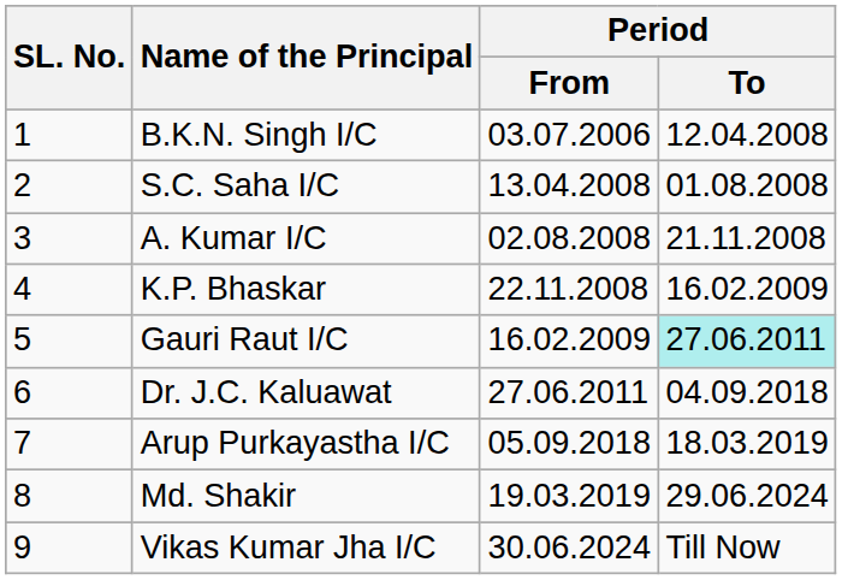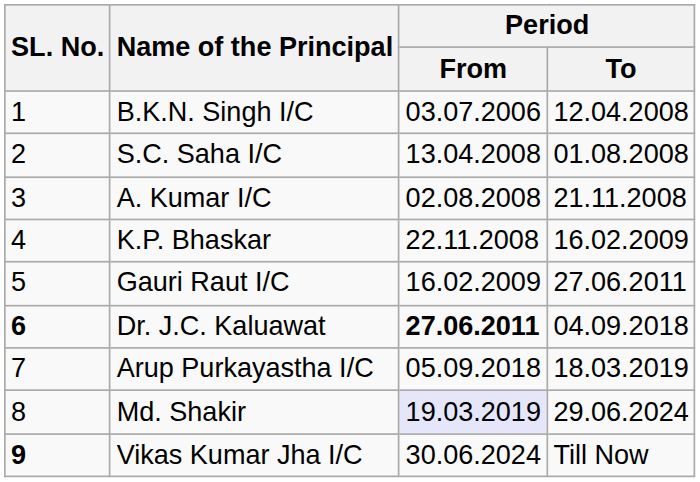Gauri Raut I/C | Period / To: paleturquoise background -> no background
Dr. J.C. Kaluawat | SL. No.: normal -> bold
Dr. J.C. Kaluawat | Period / From: normal -> bold
Md. Shakir | Period / From: no background -> lavender background
Vikas Kumar Jha I/C | SL. No.: normal -> bold
